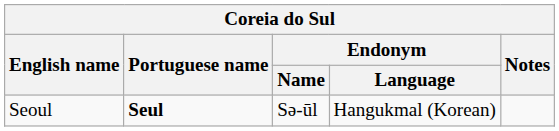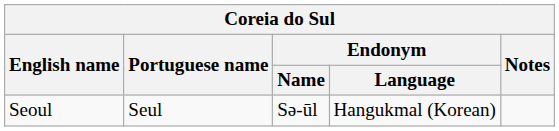Seoul | Portuguese name: bold -> normal
